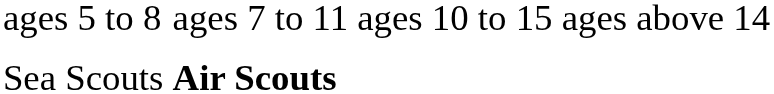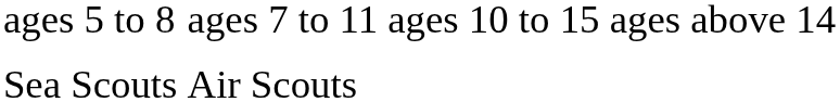Sea Scouts | column 2: bold -> normal
